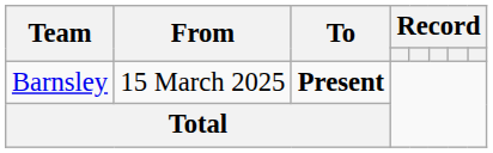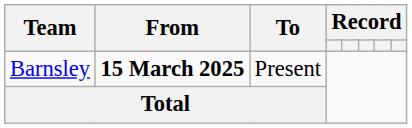Barnsley | From: normal -> bold
Barnsley | To: bold -> normal
